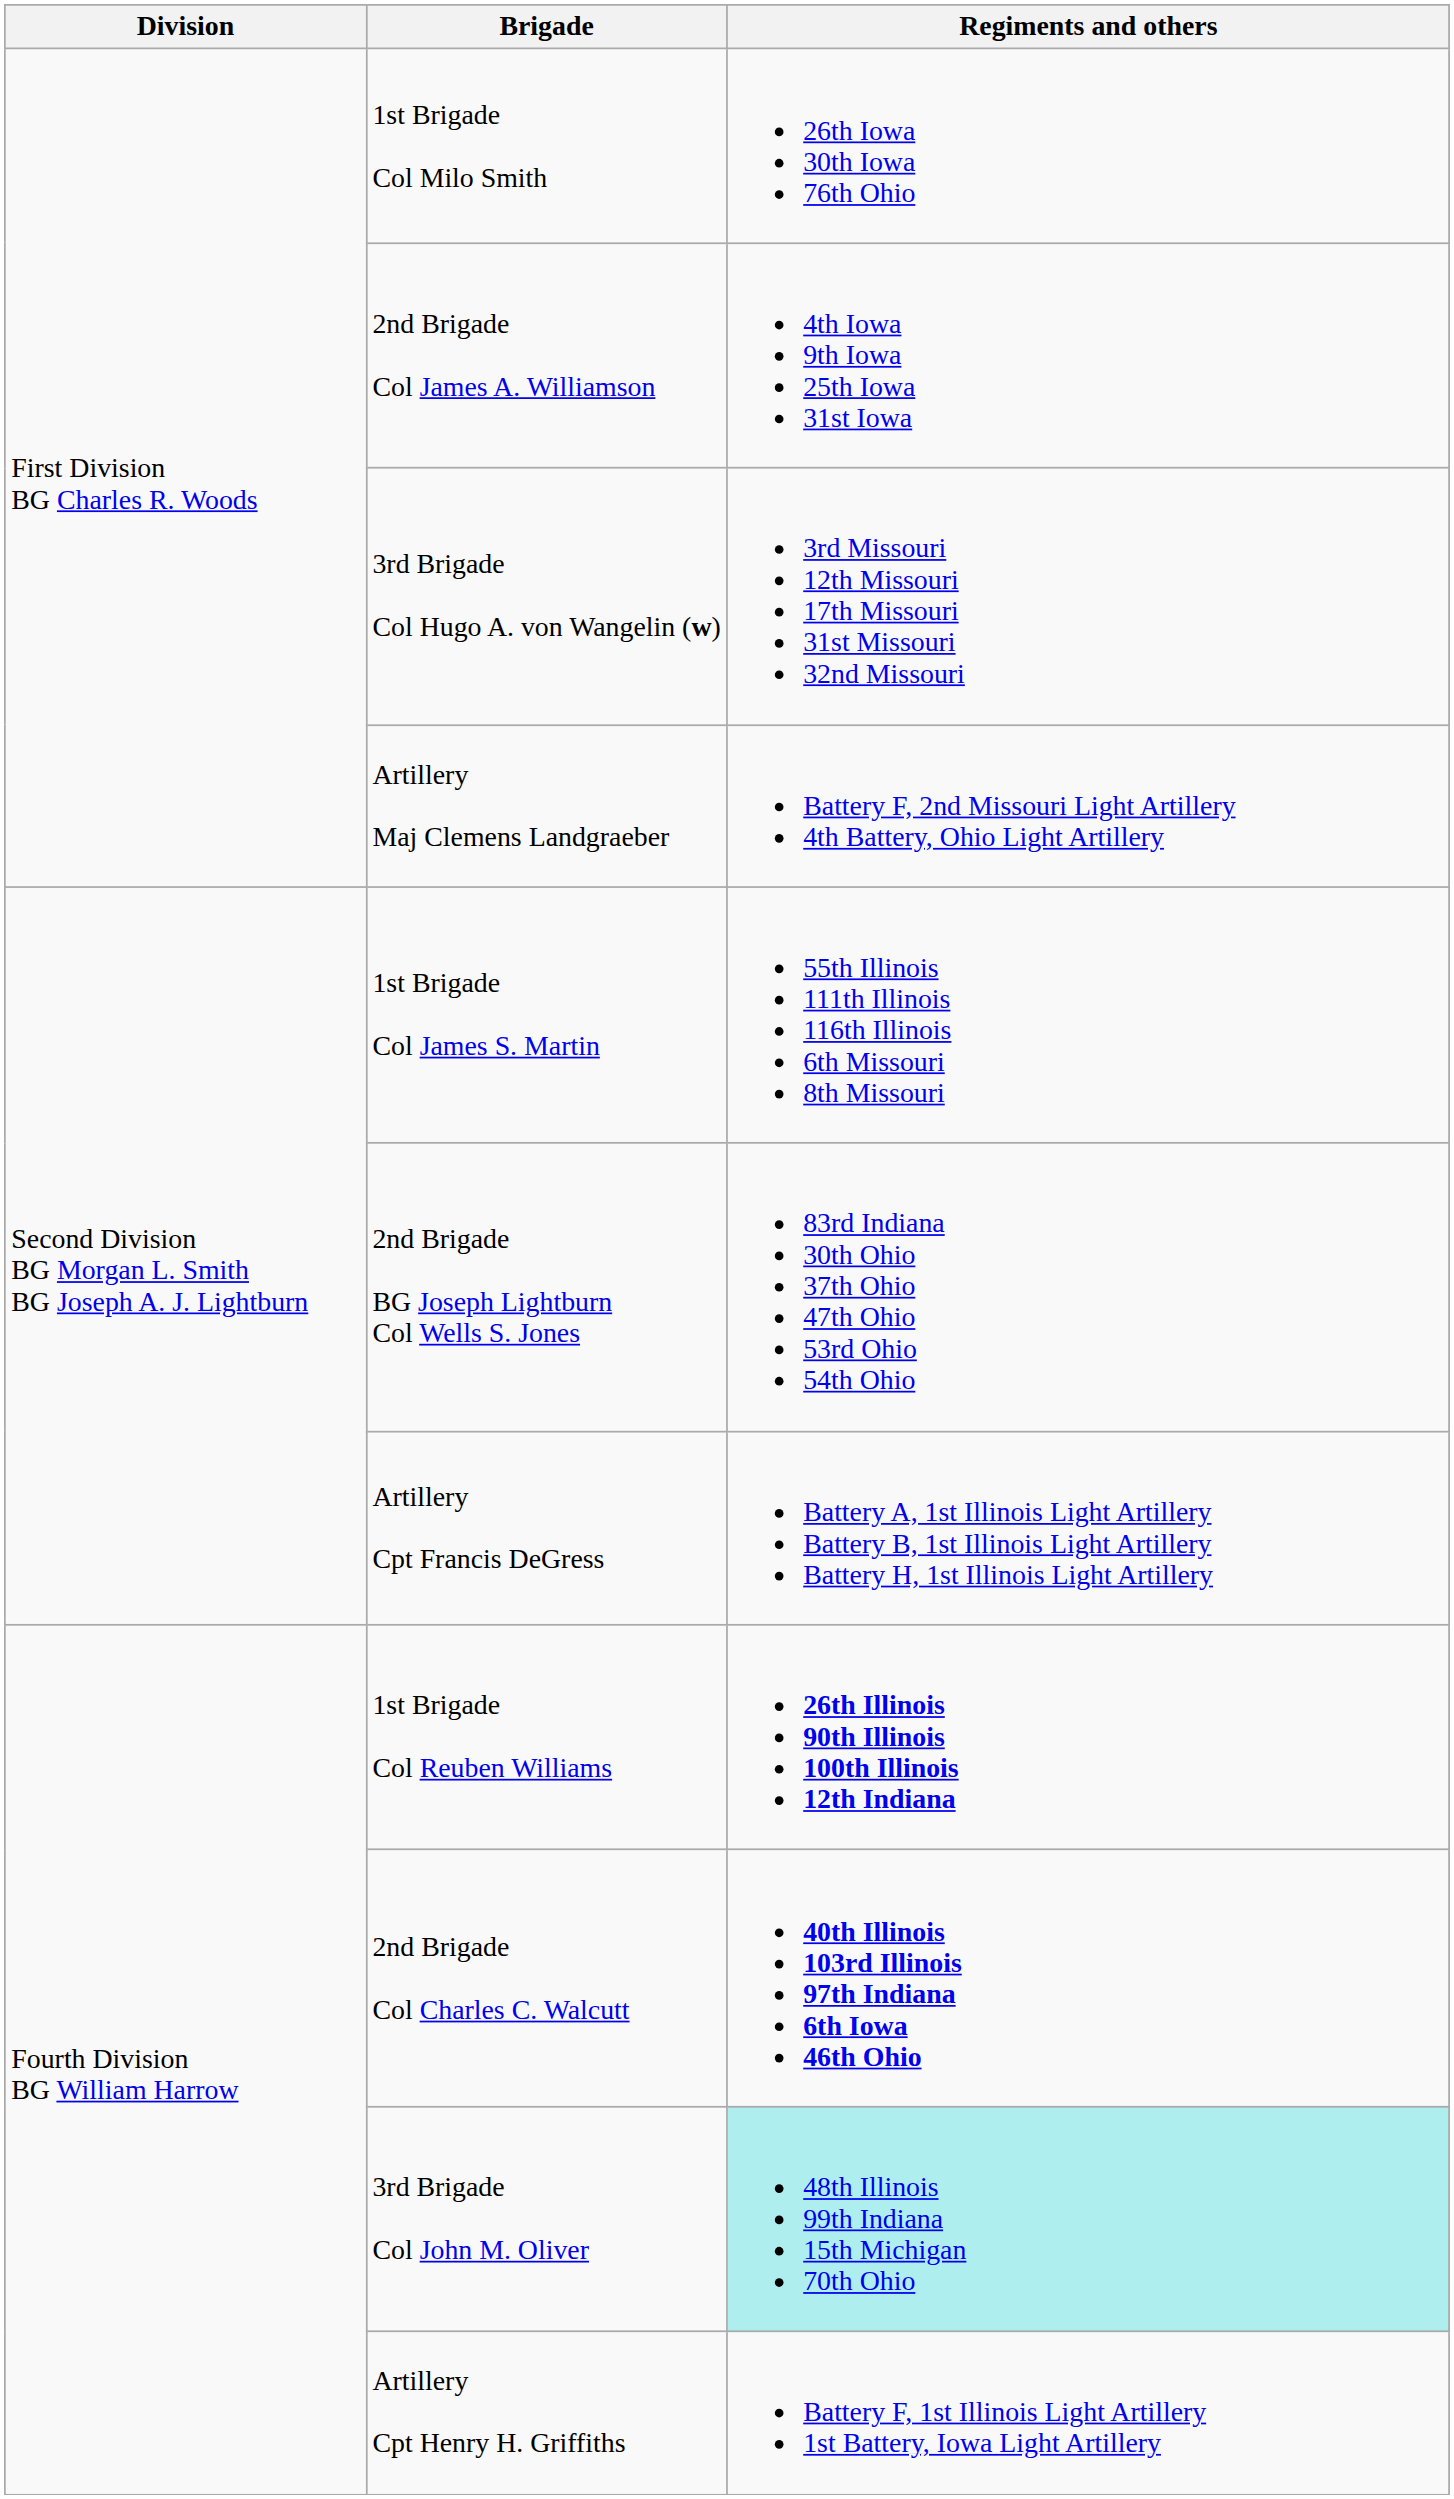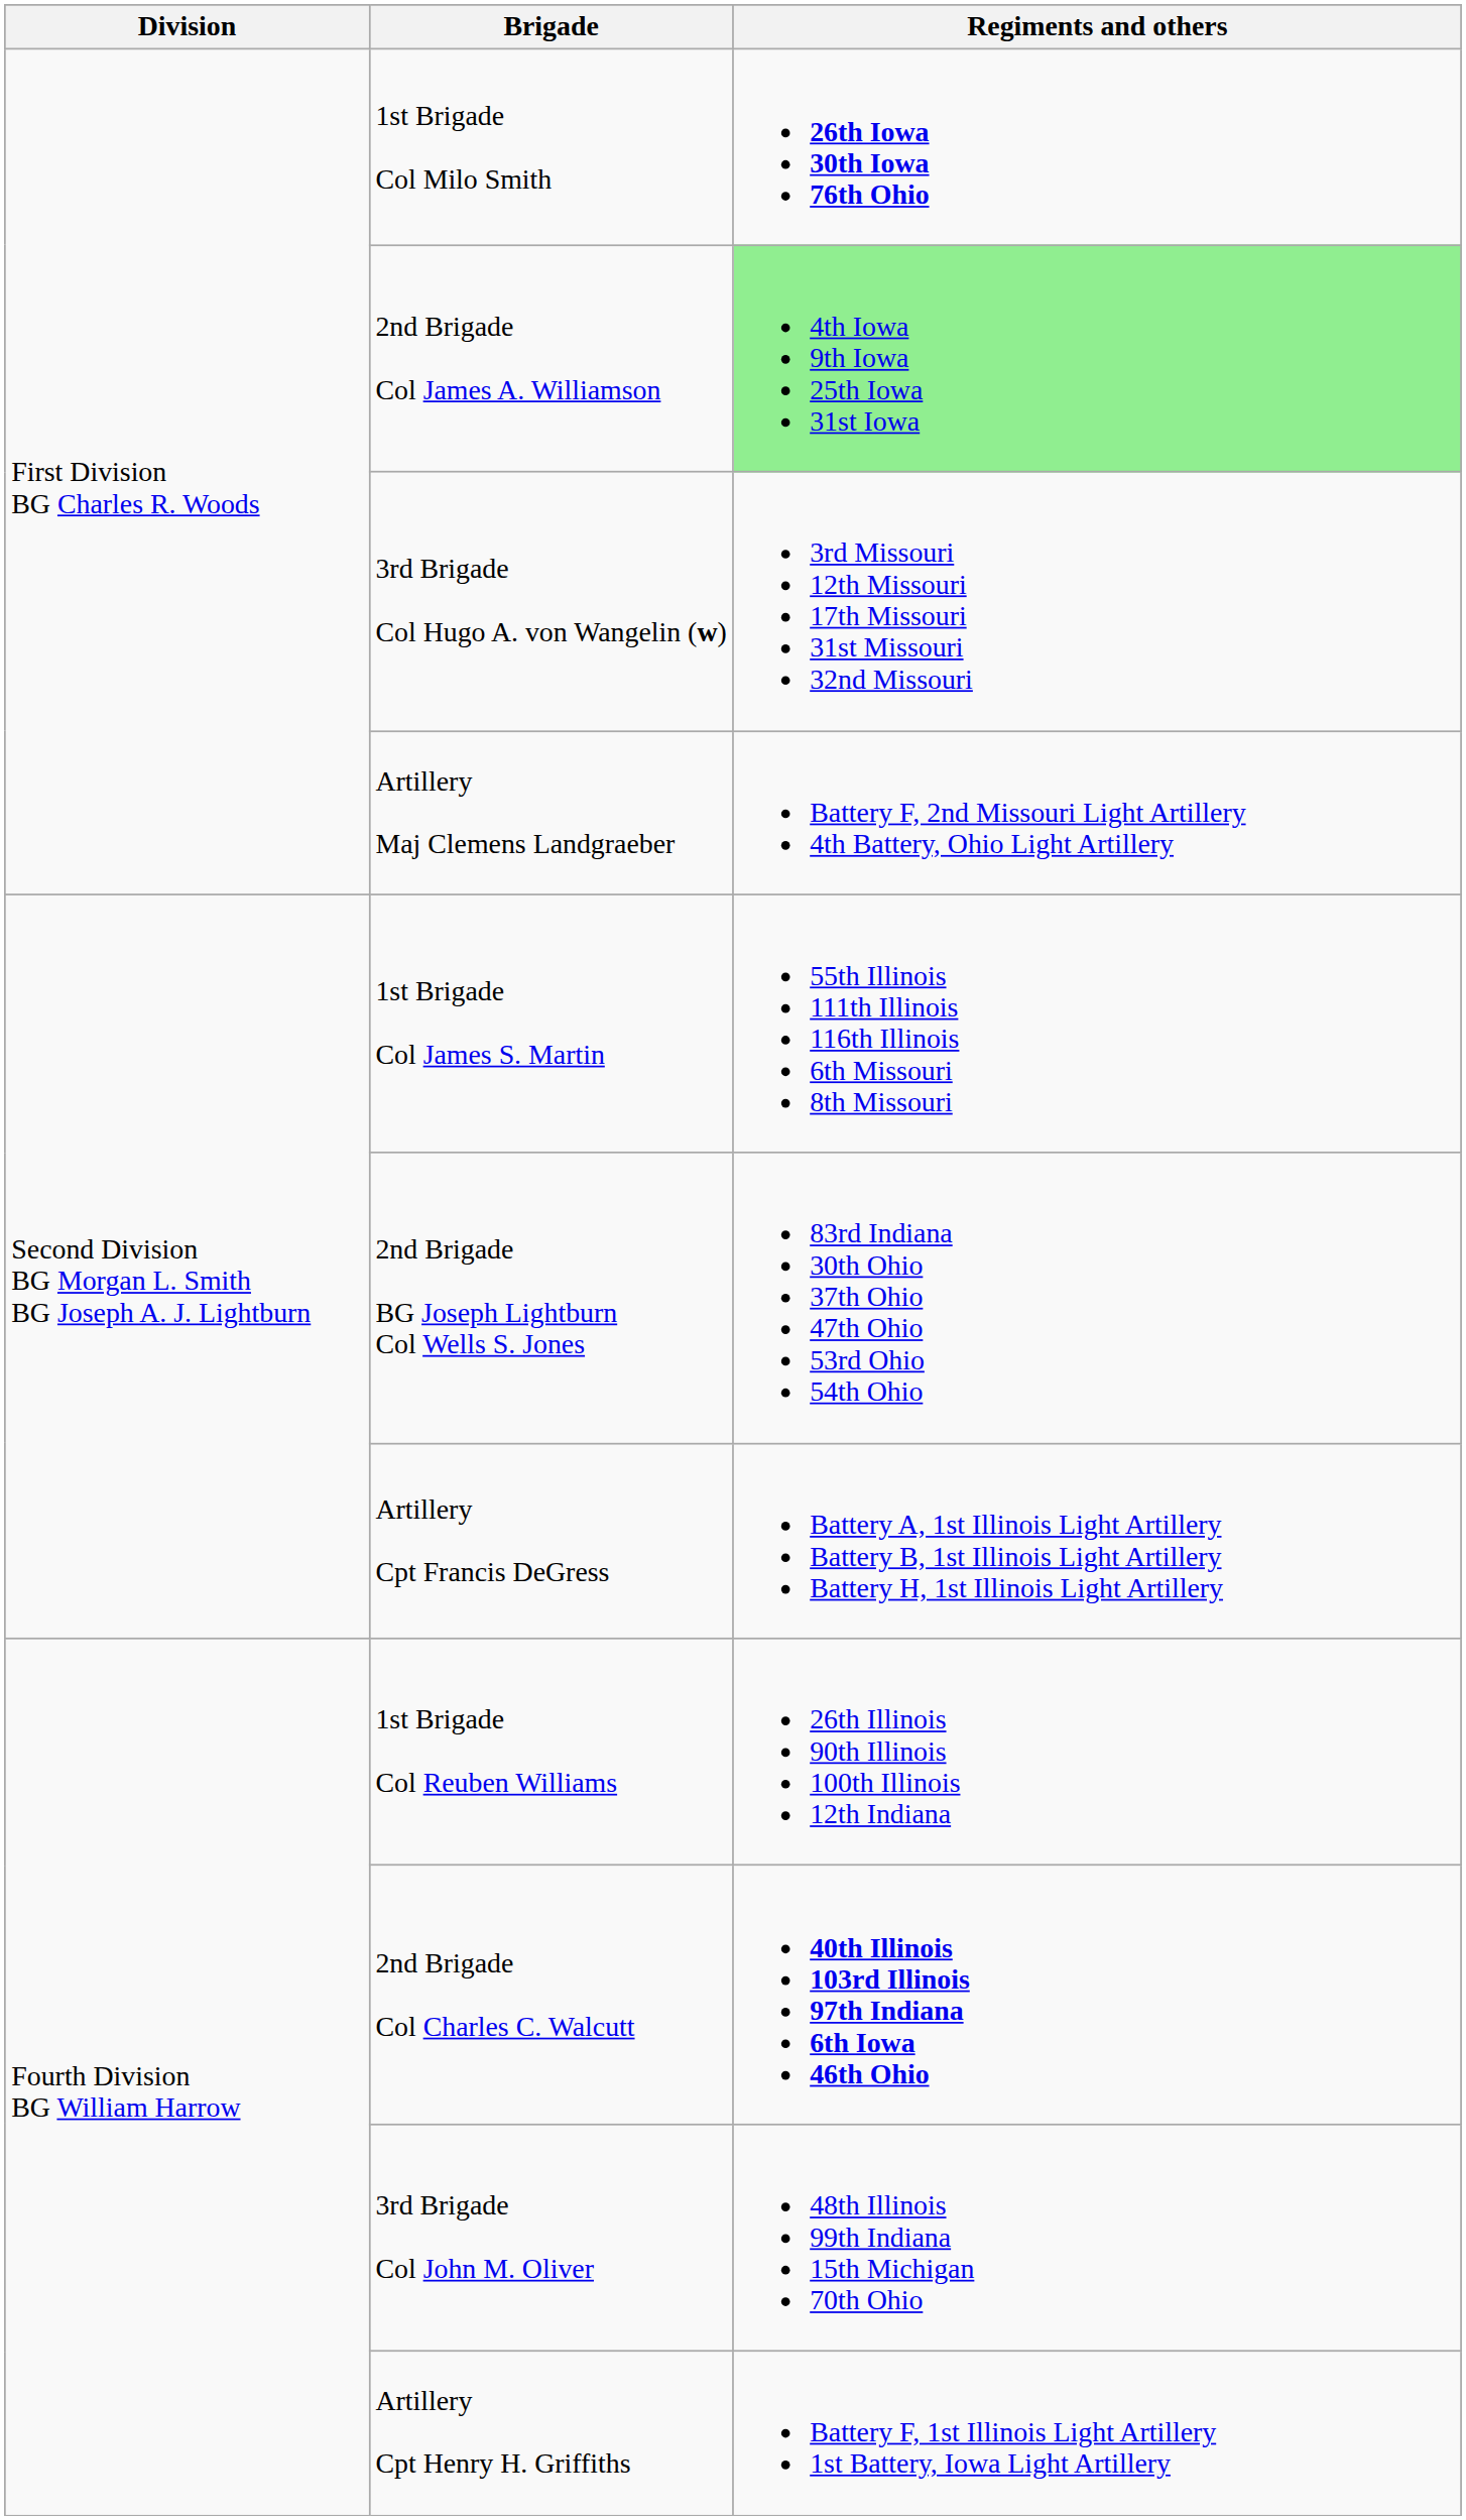1st Brigade Col Milo Smith | Regiments and others: normal -> bold
2nd Brigade Col James A. Williamson | Regiments and others: no background -> lightgreen background
1st Brigade Col Reuben Williams | Regiments and others: bold -> normal
3rd Brigade Col John M. Oliver | Regiments and others: paleturquoise background -> no background
